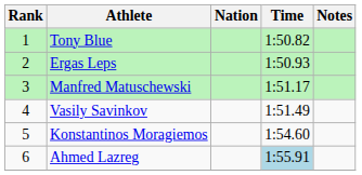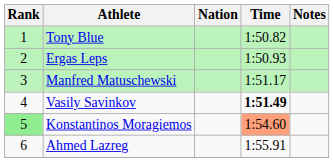Vasily Savinkov | Time: normal -> bold
Konstantinos Moragiemos | Rank: no background -> lightgreen background
Konstantinos Moragiemos | Time: no background -> lightsalmon background
Ahmed Lazreg | Time: lightblue background -> no background
